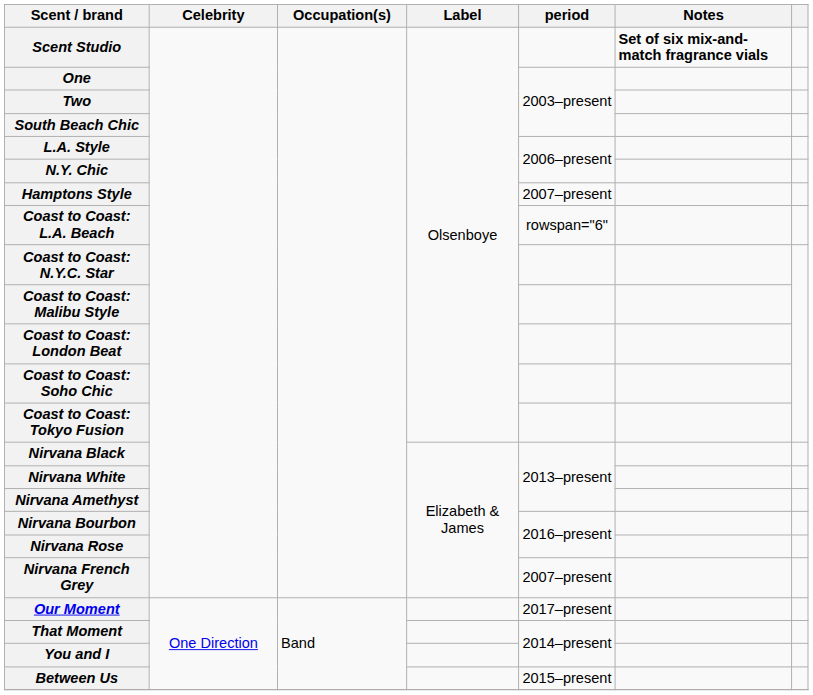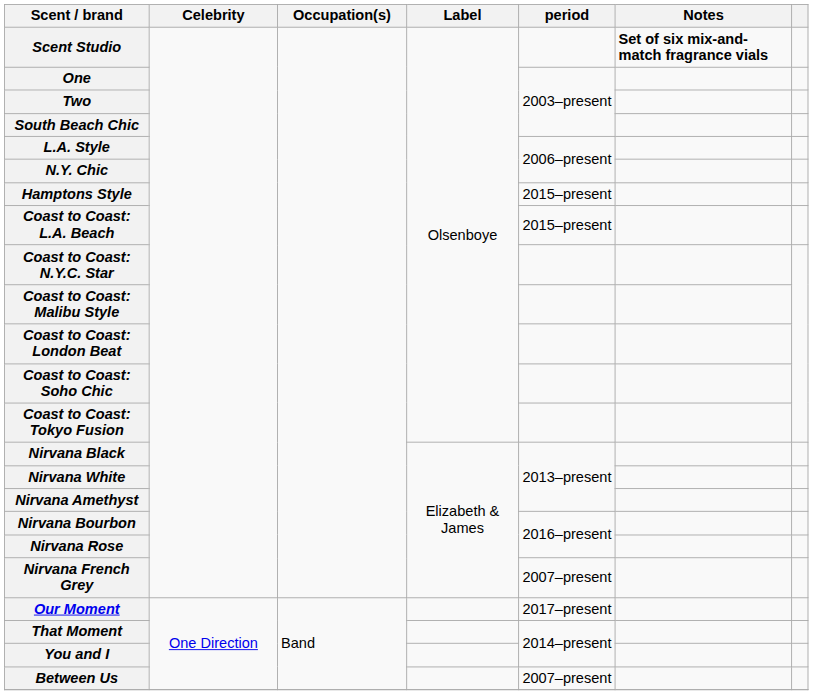Hamptons Style | period: 2007–present -> 2015–present
Coast to Coast: L.A. Beach | period: rowspan="6" -> 2015–present
Between Us | period: 2015–present -> 2007–present
